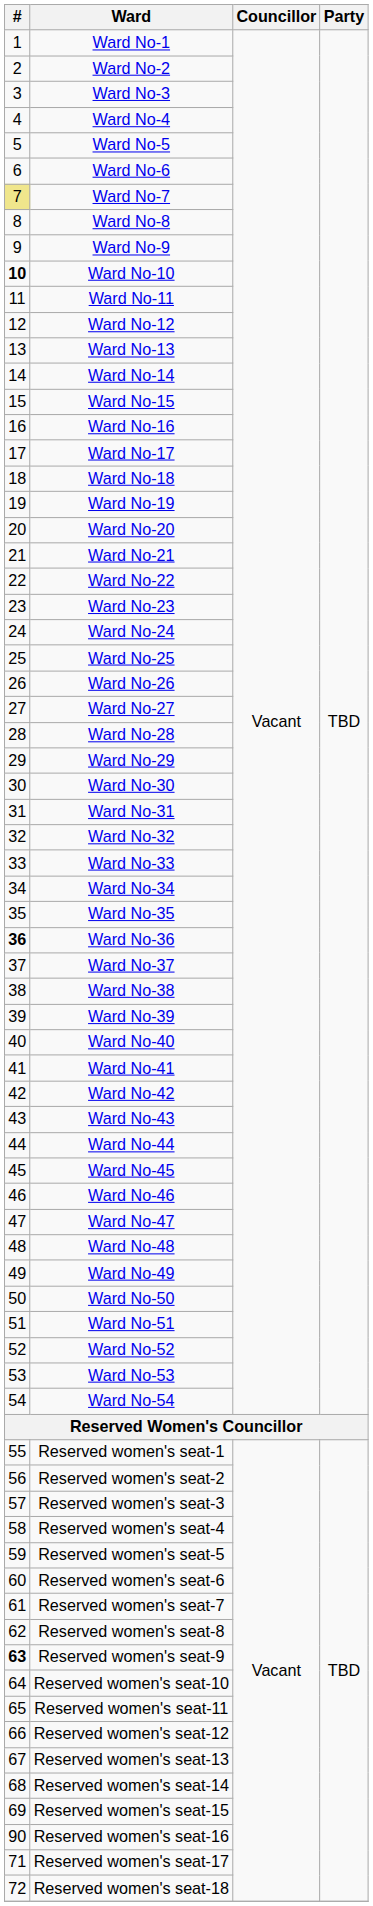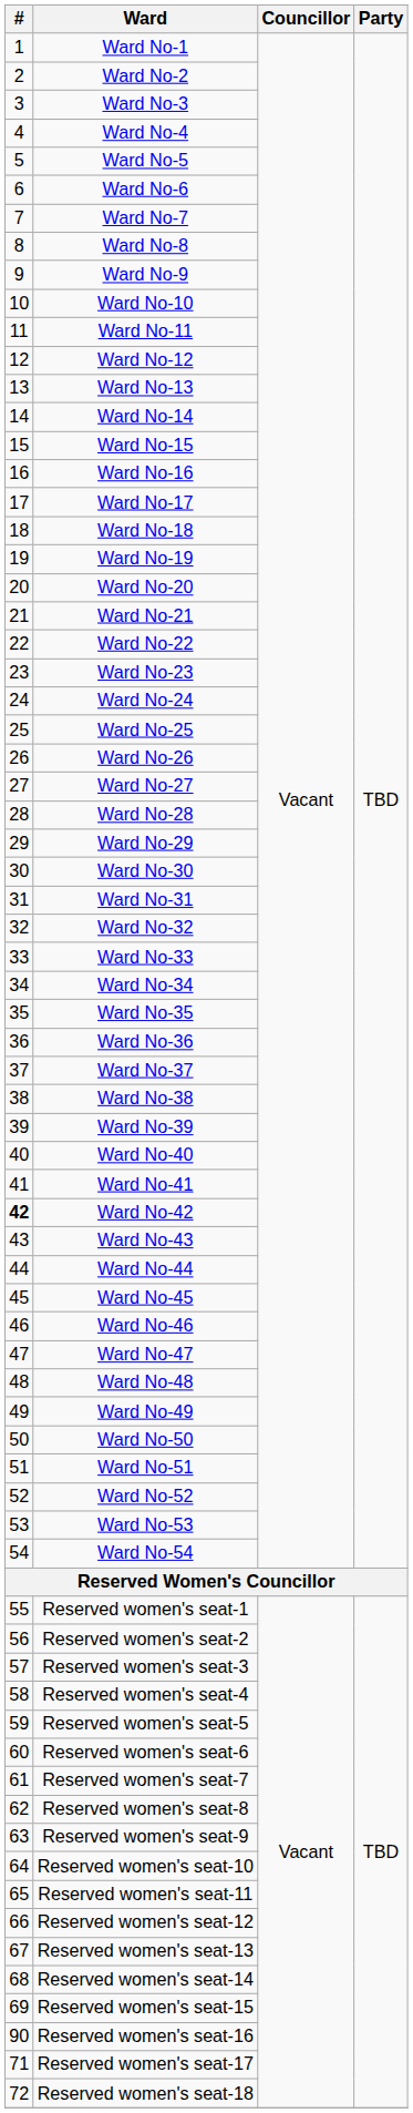Ward No-7 | #: khaki background -> no background
Ward No-10 | #: bold -> normal
Ward No-36 | #: bold -> normal
Ward No-42 | #: normal -> bold
Reserved women's seat-9 | #: bold -> normal
